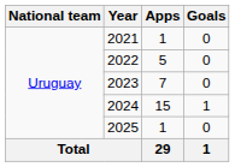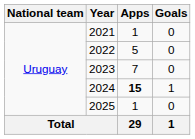2024 | Apps: normal -> bold
